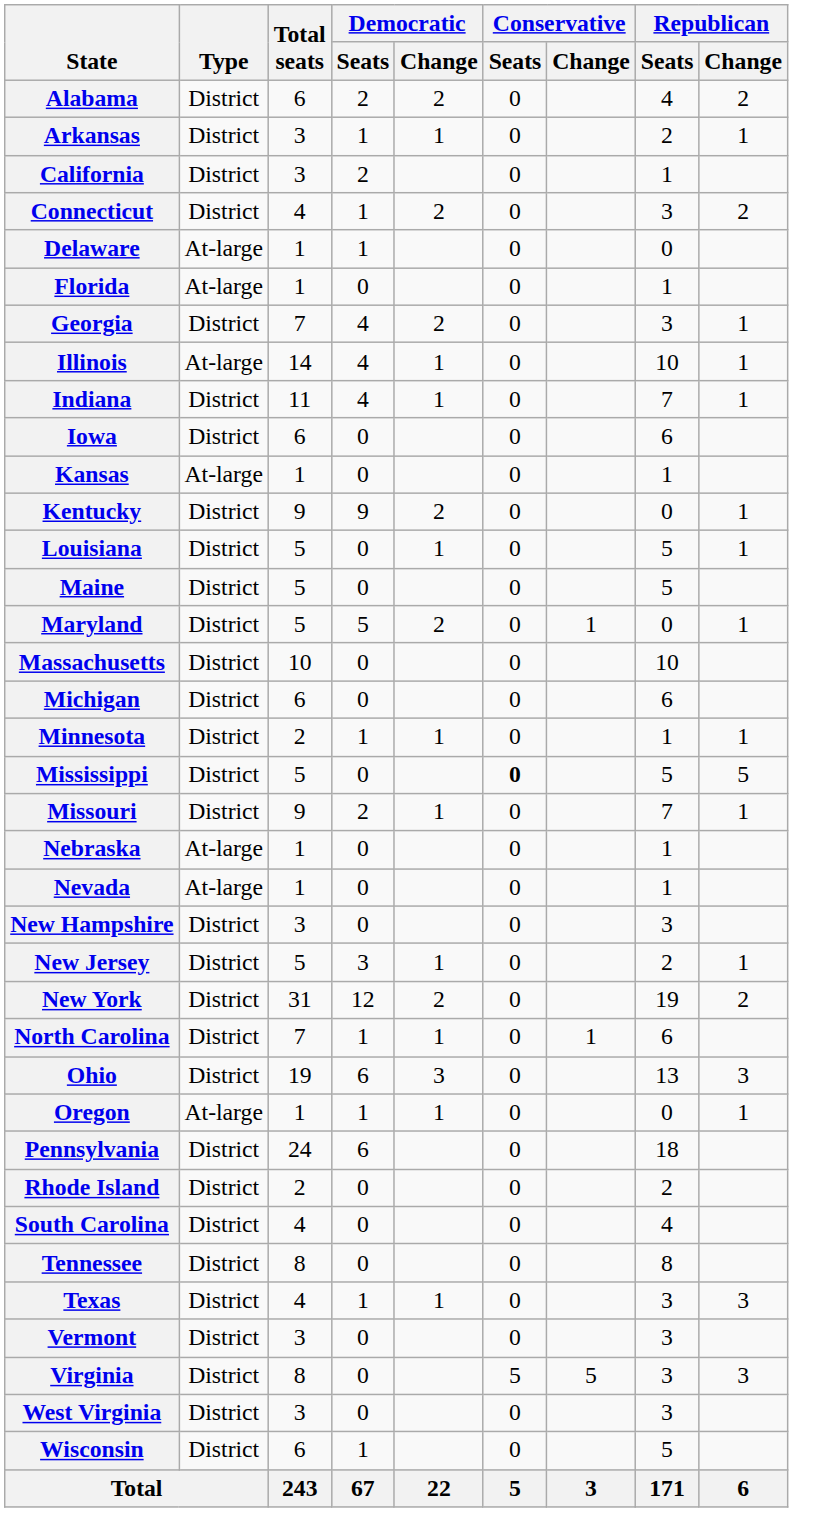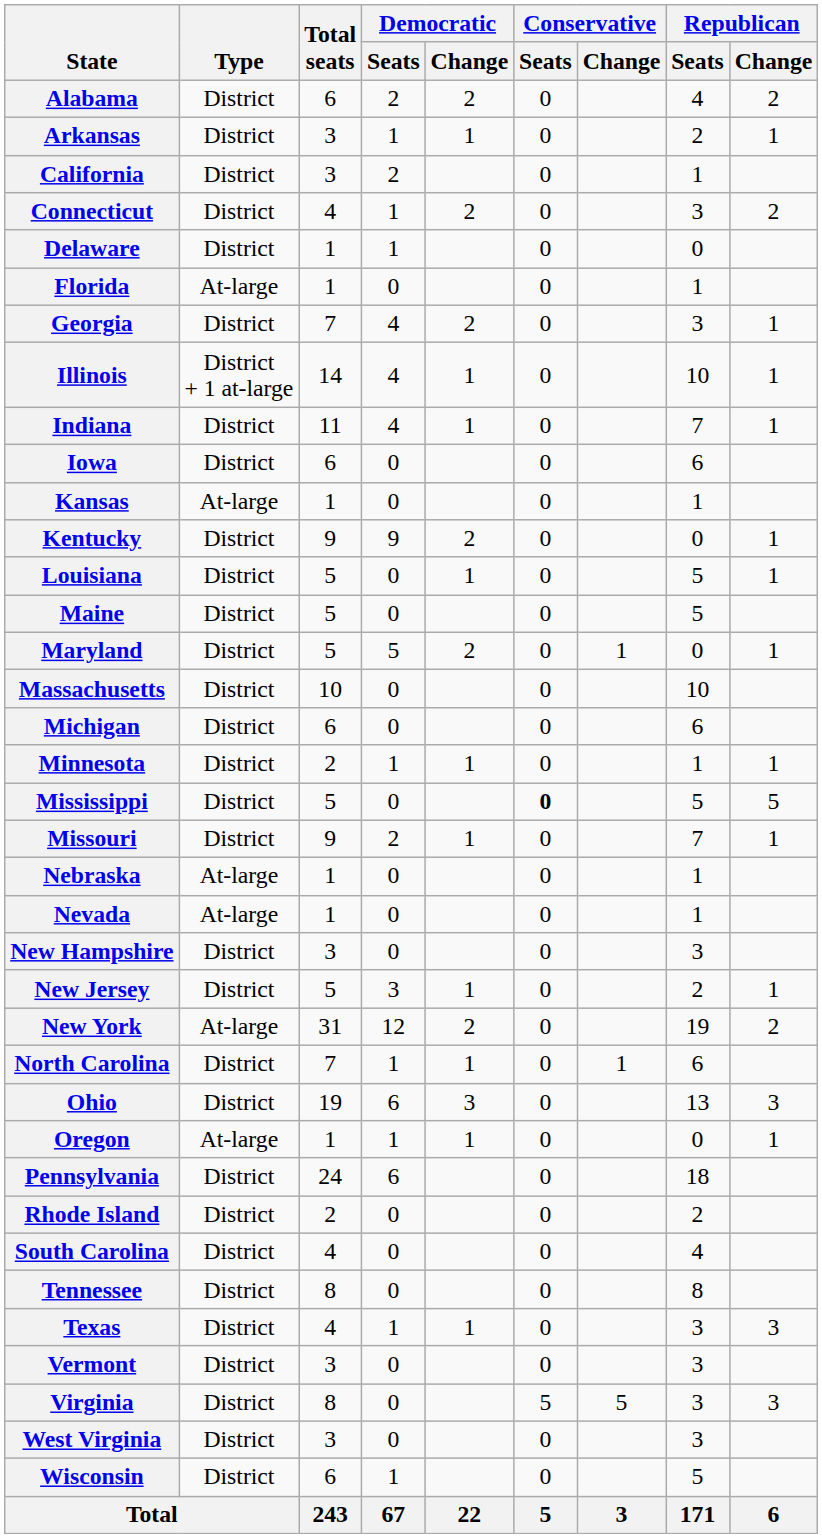Delaware | Type: At-large -> District
Illinois | Type: At-large -> District + 1 at-large
New York | Type: District -> At-large
